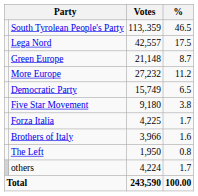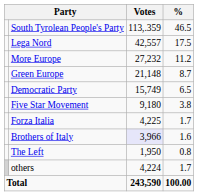rows swapped: More Europe <-> Green Europe
Brothers of Italy | Votes: no background -> lavender background
